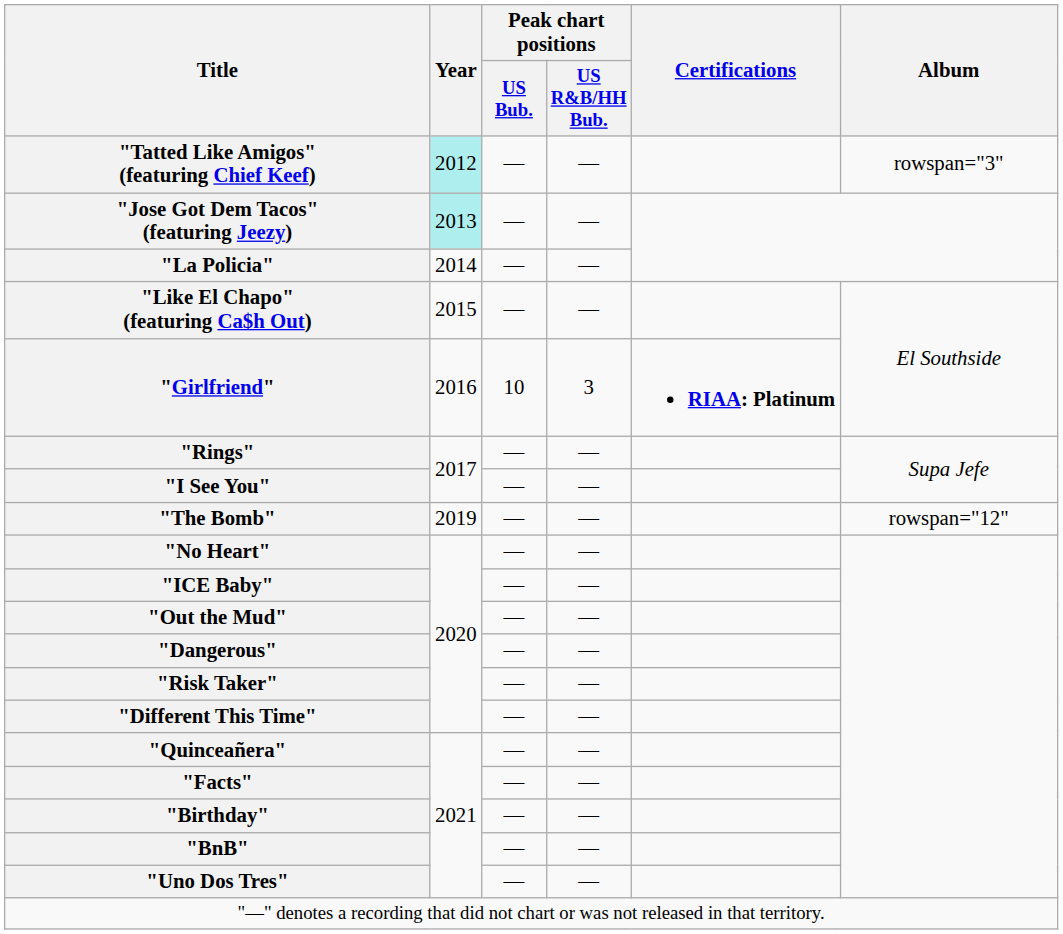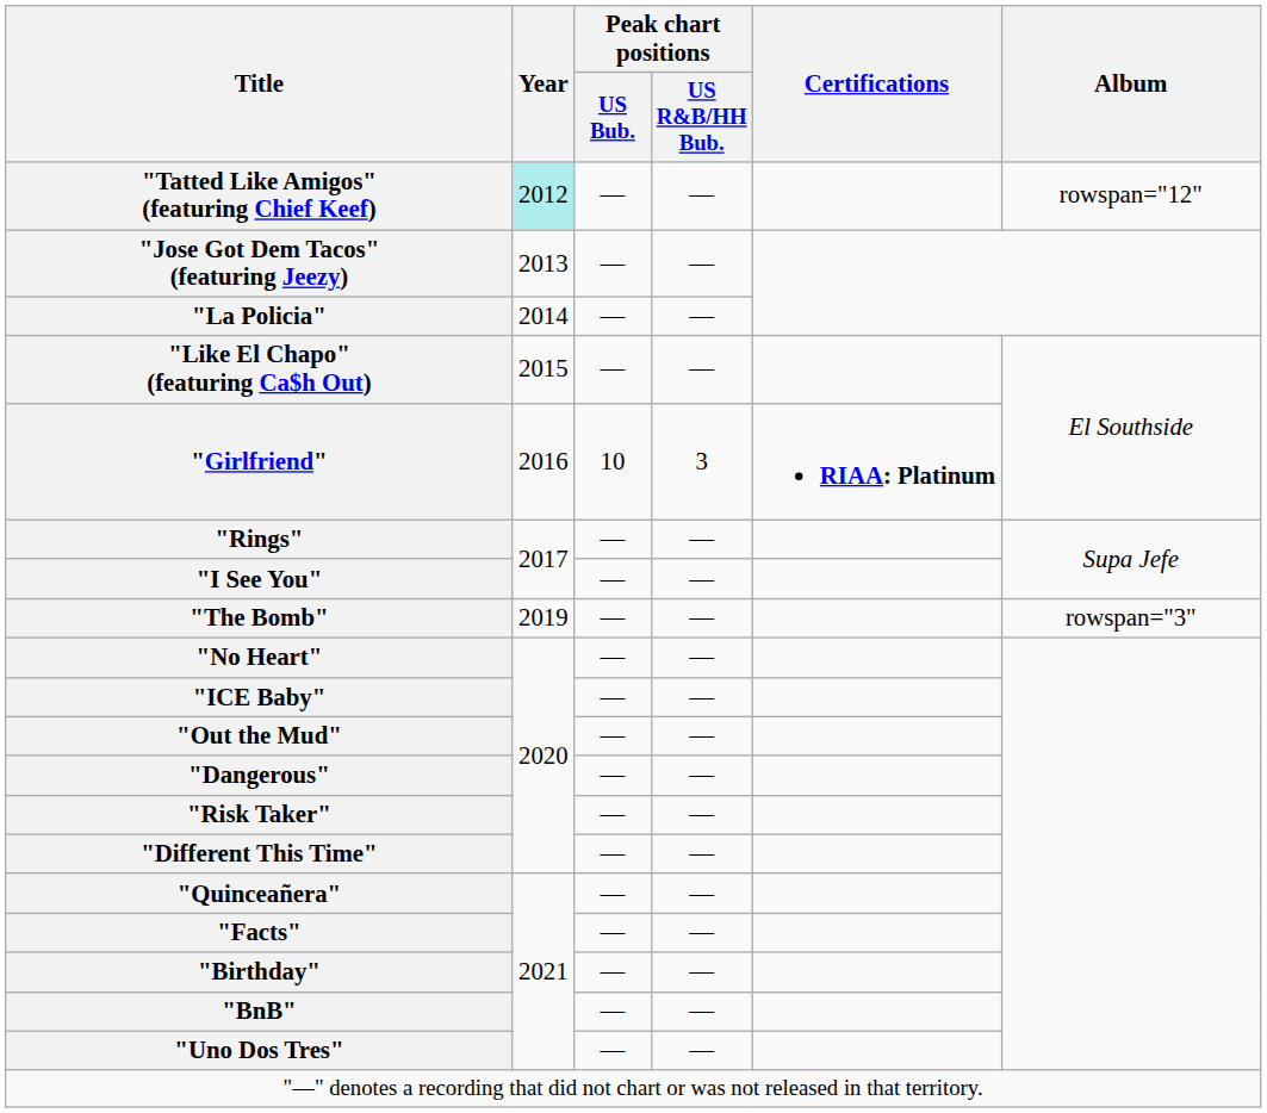"Tatted Like Amigos" (featuring Chief Keef) | Album: rowspan="3" -> rowspan="12"
"Jose Got Dem Tacos" (featuring Jeezy) | Year: paleturquoise background -> no background
"The Bomb" | Album: rowspan="12" -> rowspan="3"
